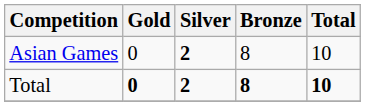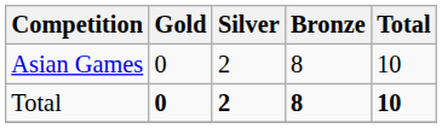Asian Games | Silver: bold -> normal
